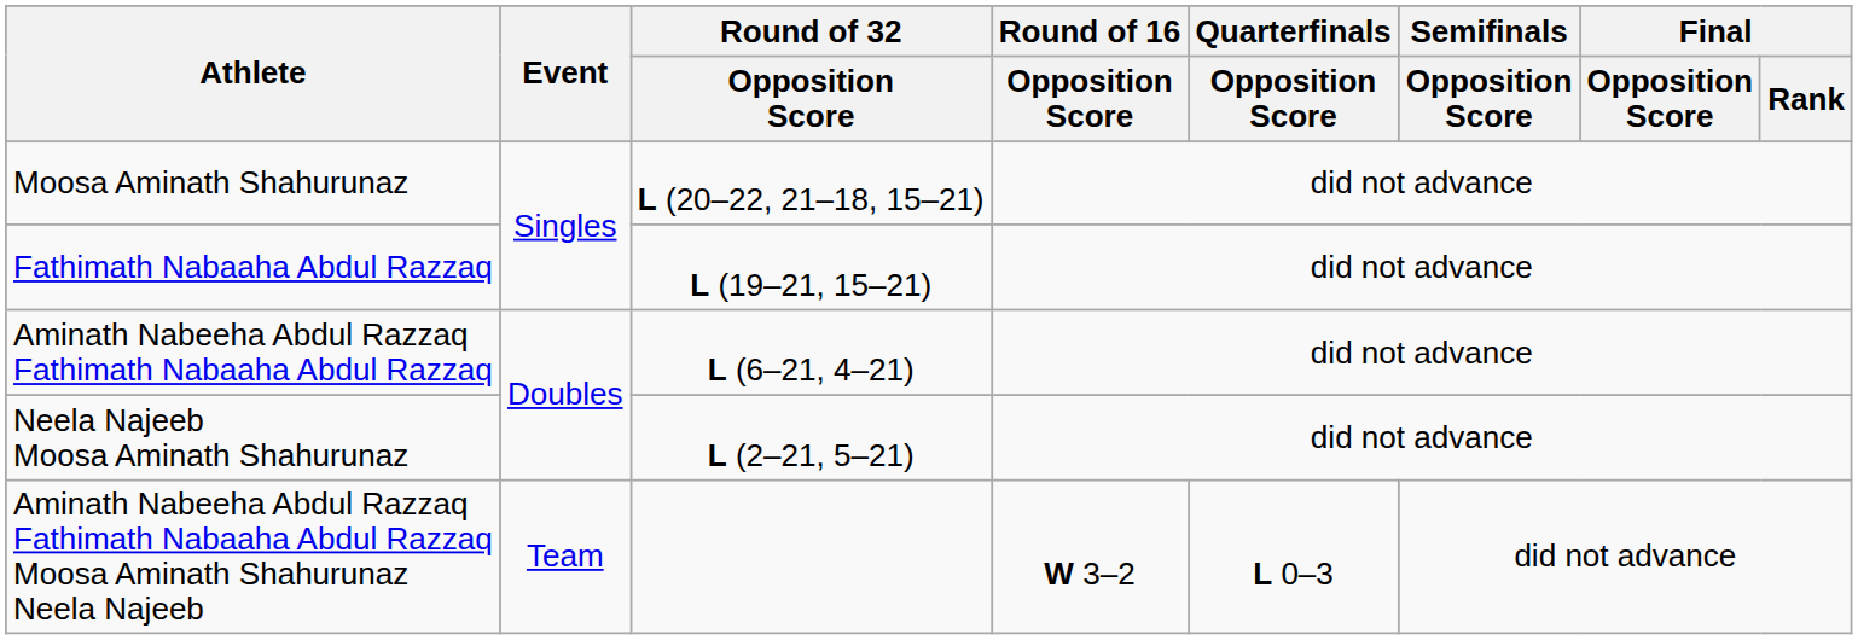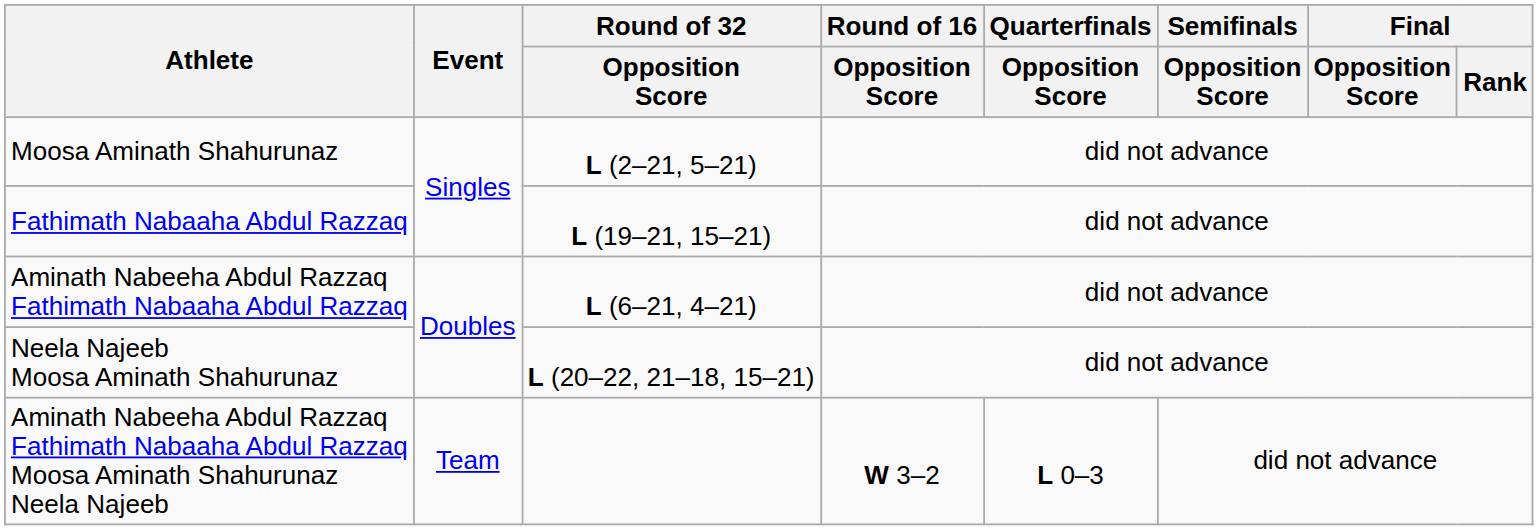Moosa Aminath Shahurunaz | Round of 32 / Opposition Score: L (20–22, 21–18, 15–21) -> L (2–21, 5–21)
Neela Najeeb Moosa Aminath Shahurunaz | Round of 32 / Opposition Score: L (2–21, 5–21) -> L (20–22, 21–18, 15–21)
